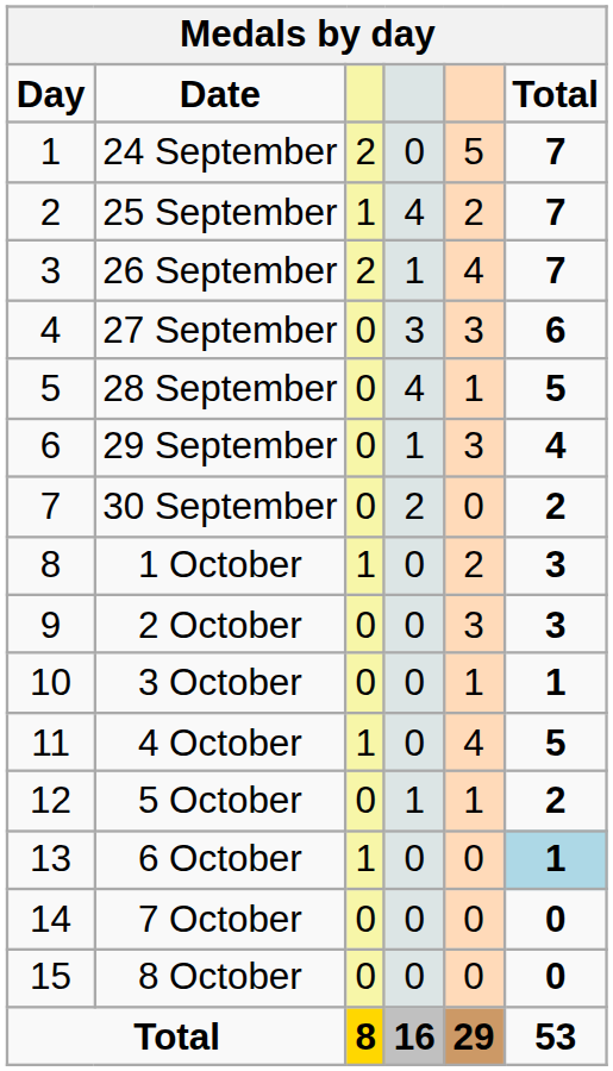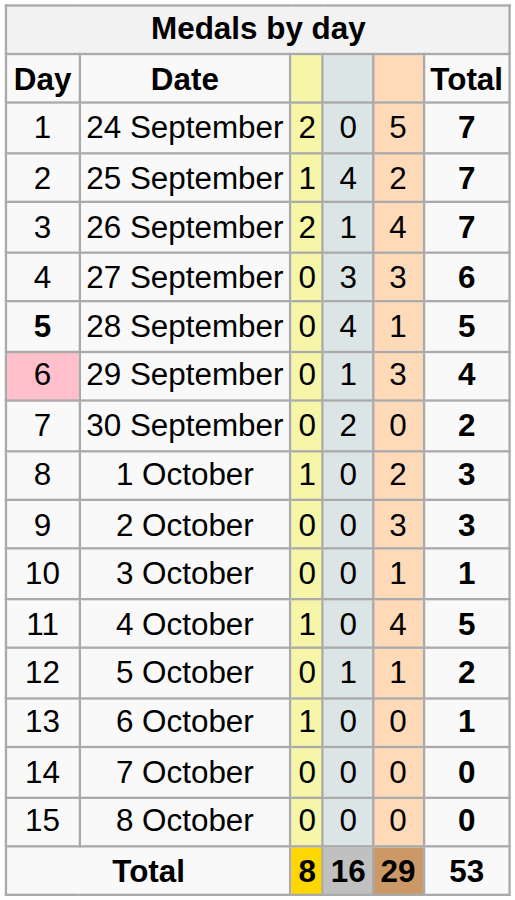28 September | Day: normal -> bold
29 September | Day: no background -> pink background
6 October | Total: lightblue background -> no background
